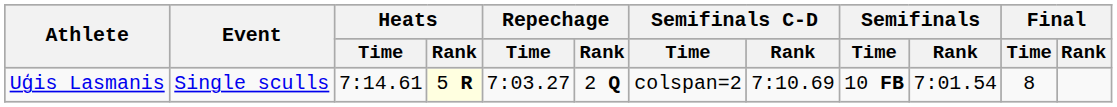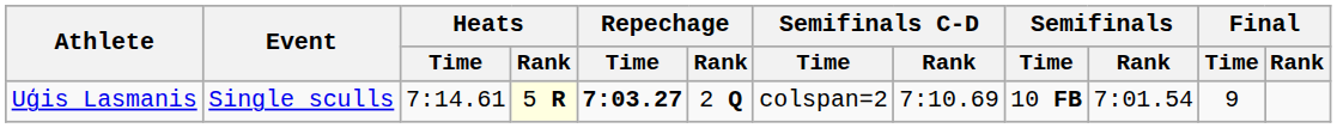Uģis Lasmanis | Repechage / Time: normal -> bold
Uģis Lasmanis | Final / Time: 8 -> 9
